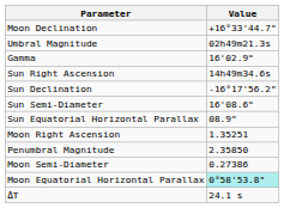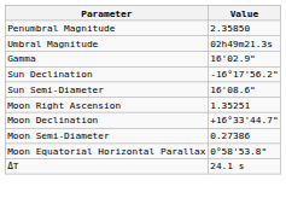rows swapped: Penumbral Magnitude <-> Moon Declination
- row: Sun Right Ascension | 14h49m34.6s
- row: Sun Equatorial Horizontal Parallax | 08.9"
Moon Equatorial Horizontal Parallax | Value: paleturquoise background -> no background
